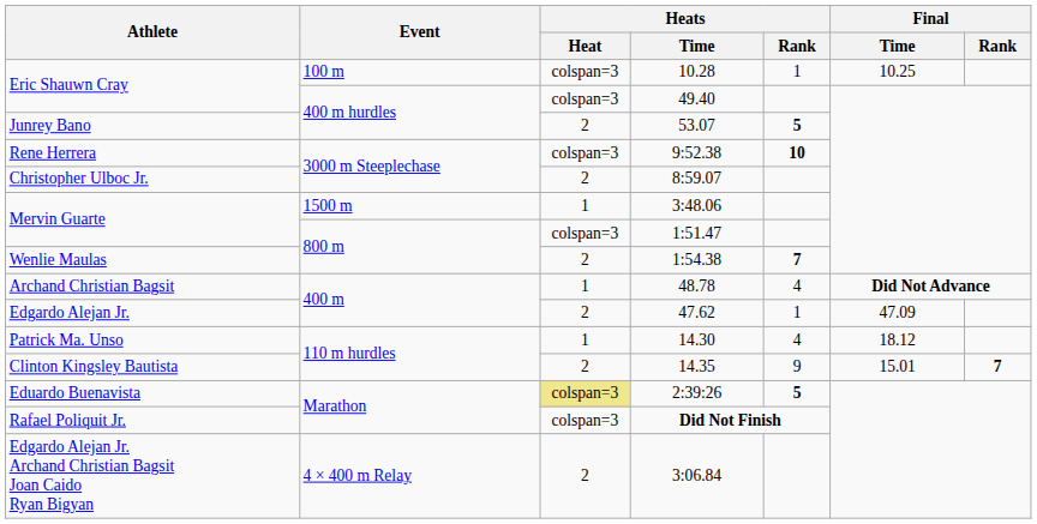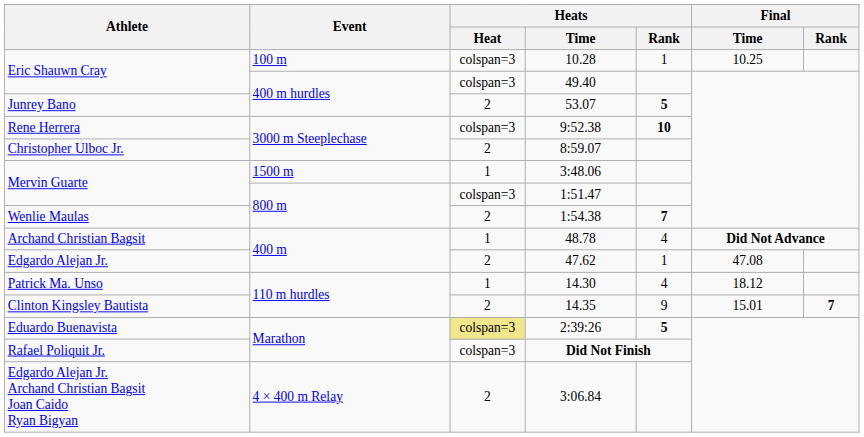47.62 | Final / Time: 47.09 -> 47.08
